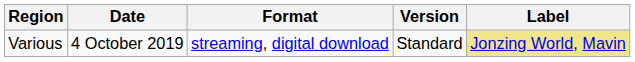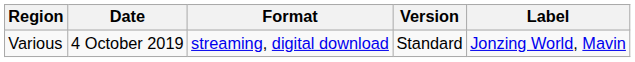Various | Label: khaki background -> no background
